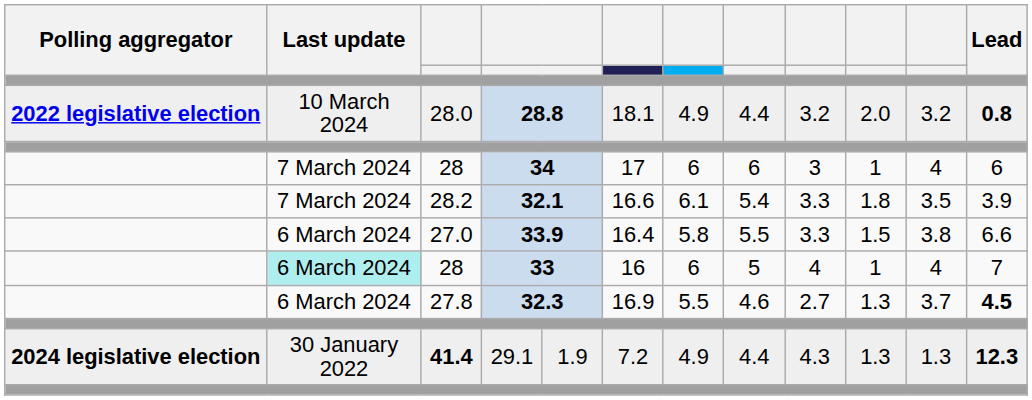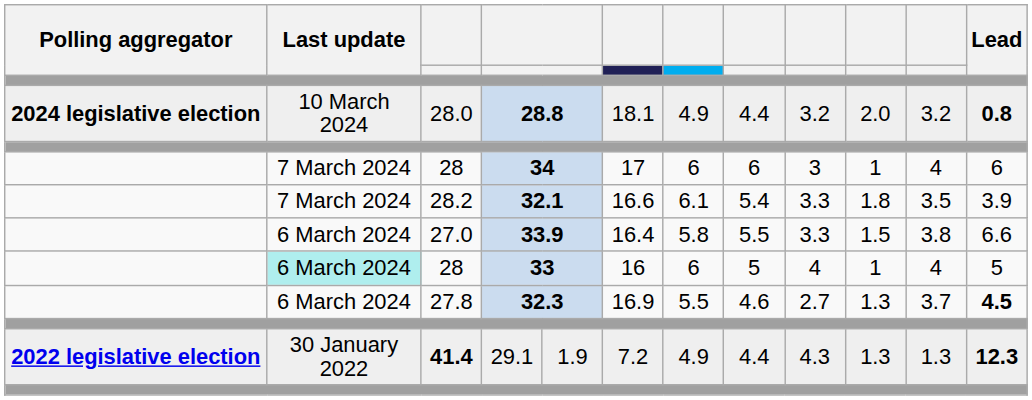28.8 | Polling aggregator: 2022 legislative election -> 2024 legislative election
33 | Lead: 7 -> 5
29.1 | Polling aggregator: 2024 legislative election -> 2022 legislative election
